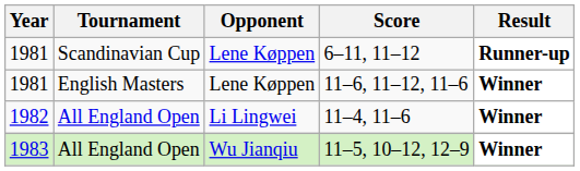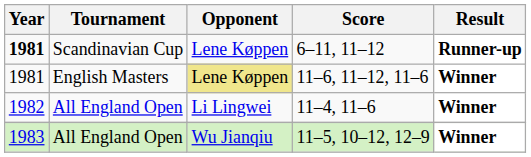6–11, 11–12 | Year: normal -> bold
11–6, 11–12, 11–6 | Opponent: no background -> khaki background
